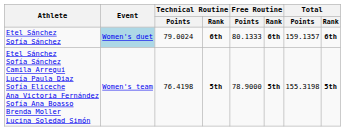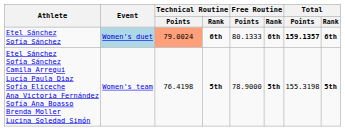Etel Sánchez Sofía Sánchez | Technical Routine / Points: no background -> lightsalmon background
Etel Sánchez Sofía Sánchez | Total / Points: normal -> bold
